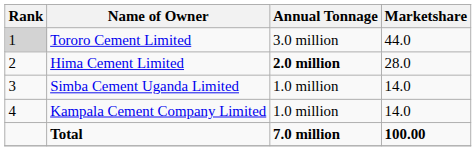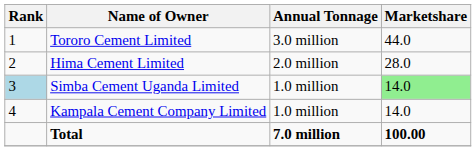Tororo Cement Limited | Rank: lightgrey background -> no background
Hima Cement Limited | Annual Tonnage: bold -> normal
Simba Cement Uganda Limited | Rank: no background -> lightblue background
Simba Cement Uganda Limited | Marketshare: no background -> lightgreen background
